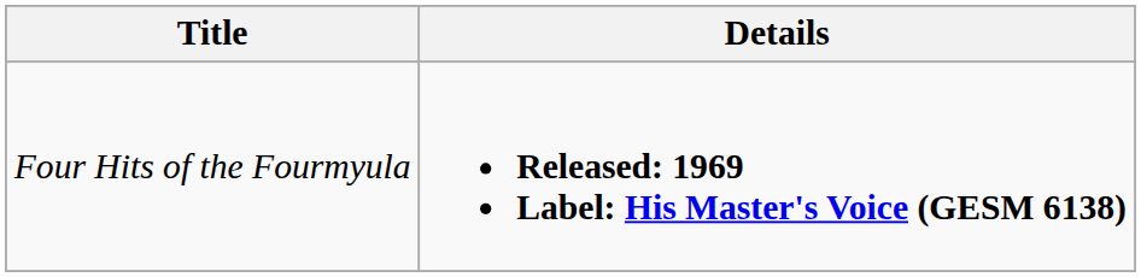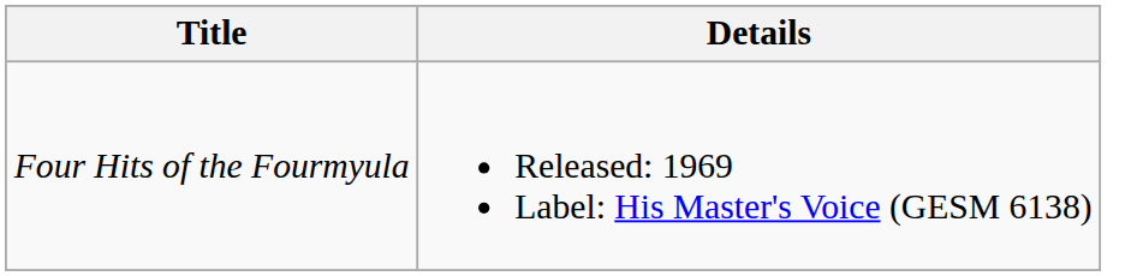Four Hits of the Fourmyula | Details: bold -> normal
